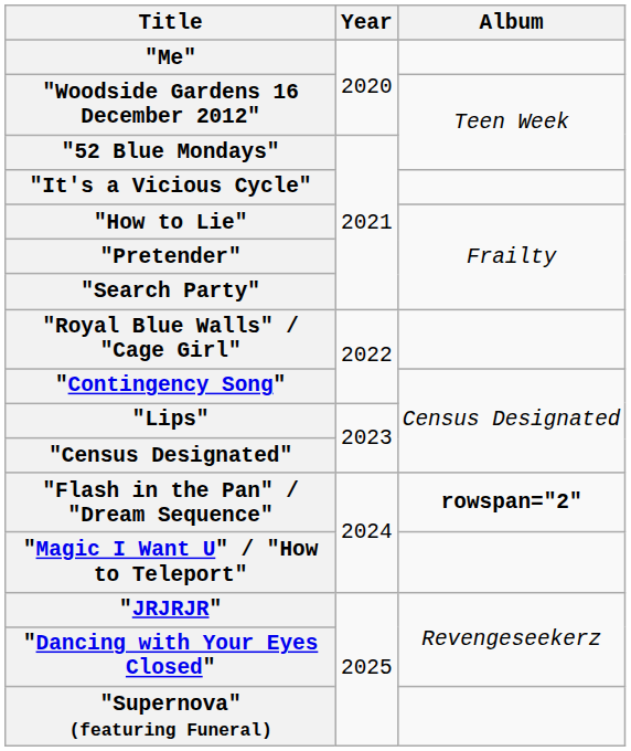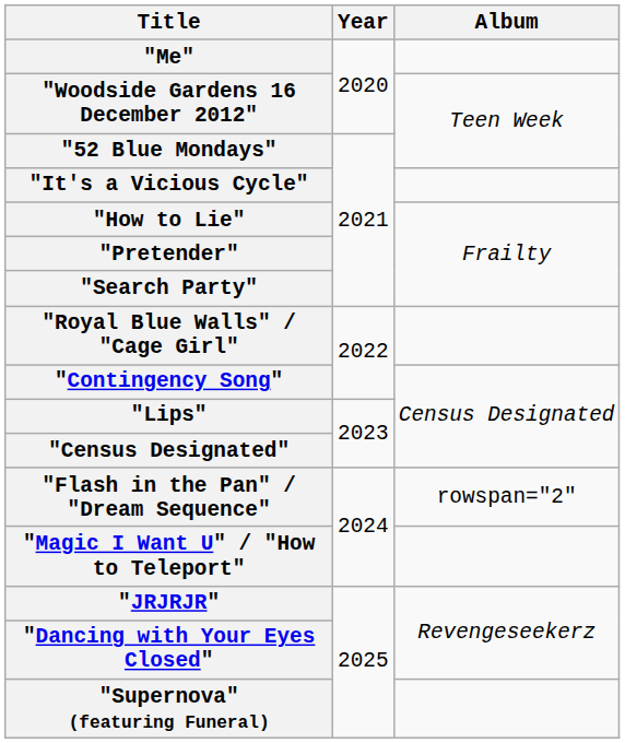"Flash in the Pan" / "Dream Sequence" | Album: bold -> normal
